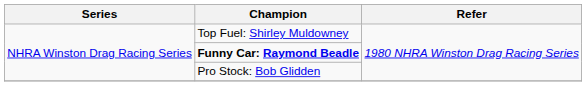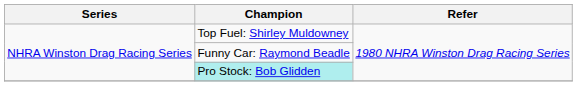Funny Car: Raymond Beadle | Champion: bold -> normal
Pro Stock: Bob Glidden | Champion: no background -> paleturquoise background
